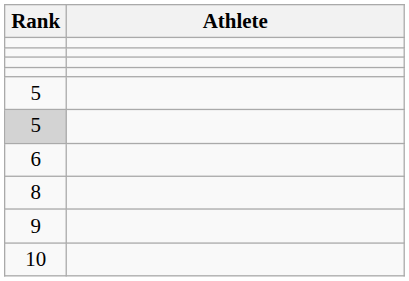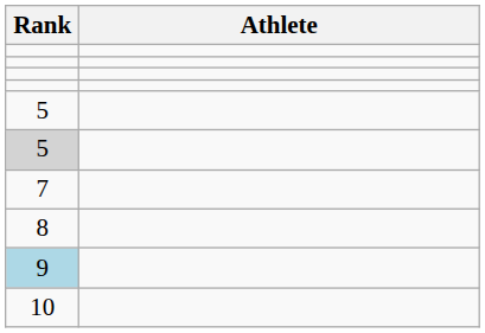row 8 | Rank: 6 -> 7
row 10 | Rank: no background -> lightblue background
